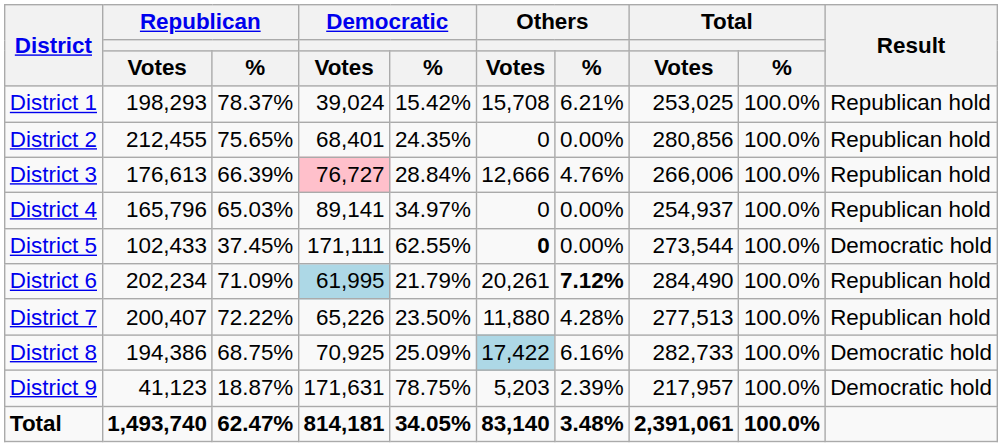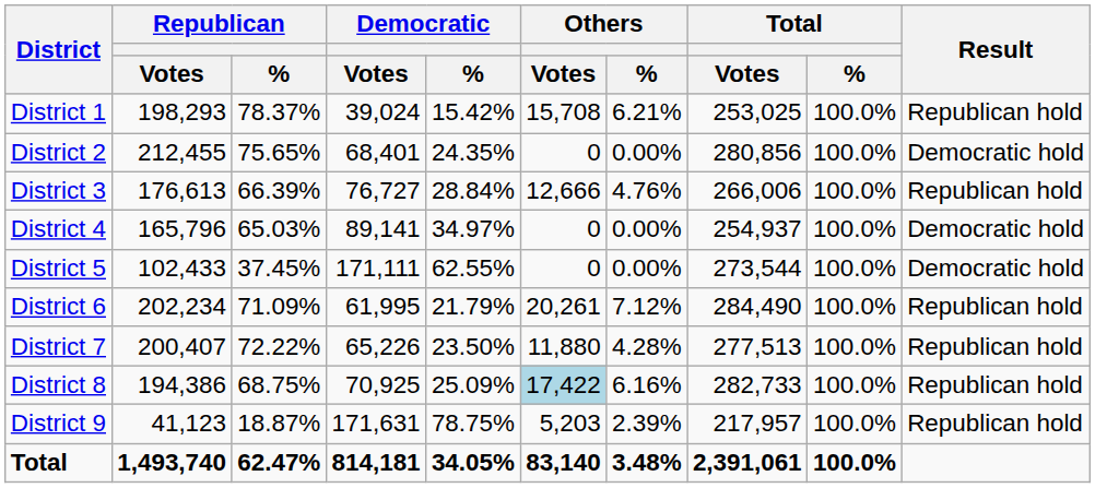District 2 | Result: Republican hold -> Democratic hold
District 3 | Democratic / Votes: pink background -> no background
District 4 | Result: Republican hold -> Democratic hold
District 5 | Others / Votes: bold -> normal
District 6 | Democratic / Votes: lightblue background -> no background
District 6 | Others / %: bold -> normal
District 8 | Result: Democratic hold -> Republican hold
District 9 | Result: Democratic hold -> Republican hold
